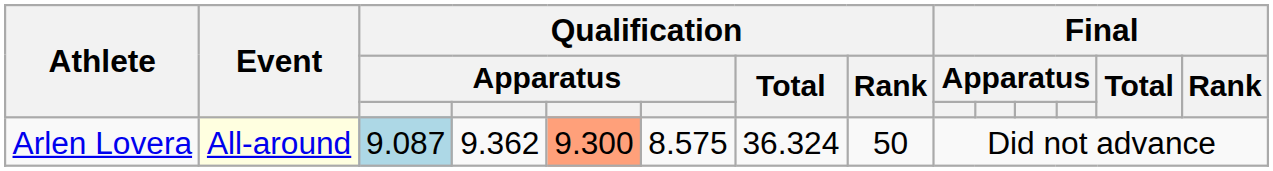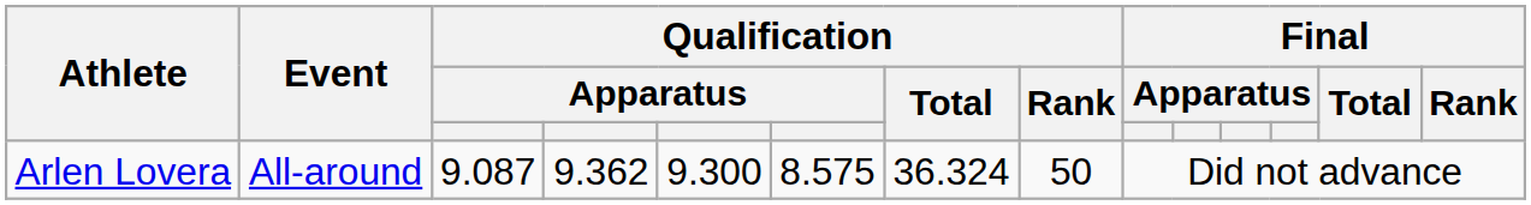row 4 | Event: lightyellow background -> no background
row 4 | column 3: lightblue background -> no background
row 4 | column 5: lightsalmon background -> no background
